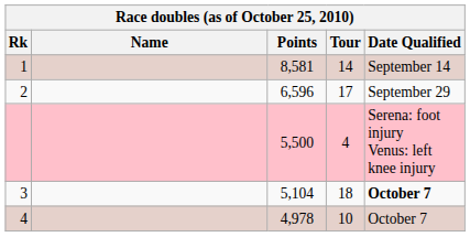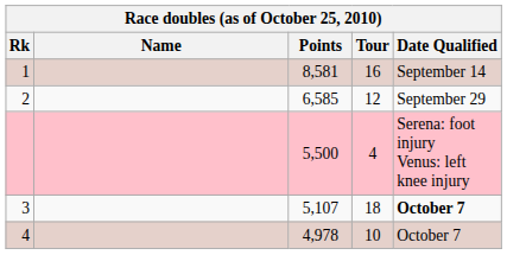1 | Tour: 14 -> 16
2 | Points: 6,596 -> 6,585
2 | Tour: 17 -> 12
3 | Points: 5,104 -> 5,107
